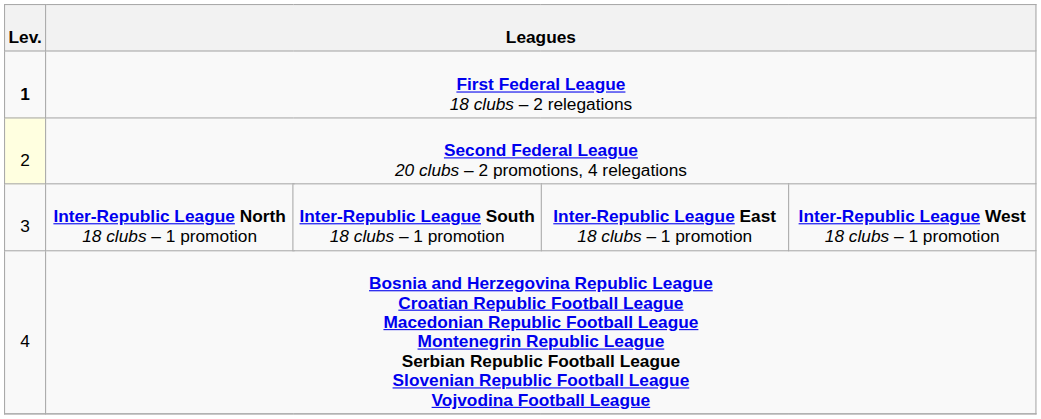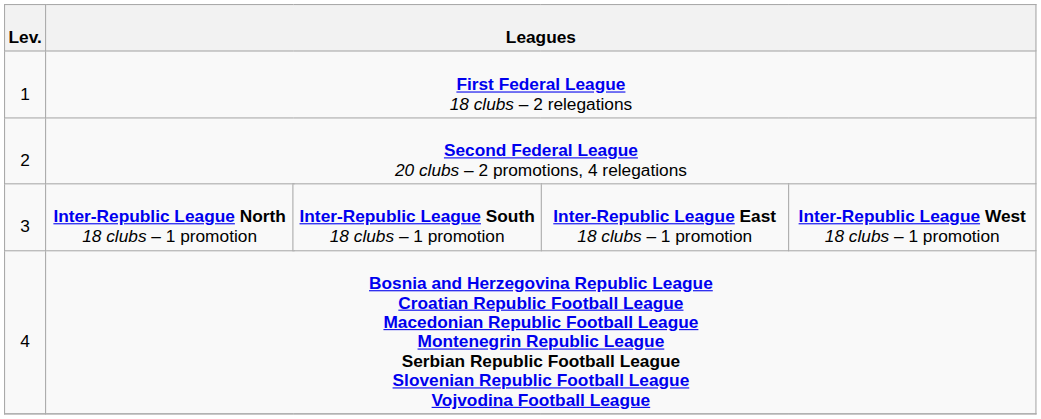First Federal League 18 clubs – 2 relegations | Lev.: bold -> normal
Second Federal League 20 clubs – 2 promotions, 4 relegations | Lev.: lightyellow background -> no background
